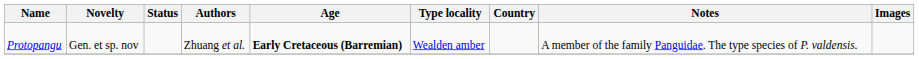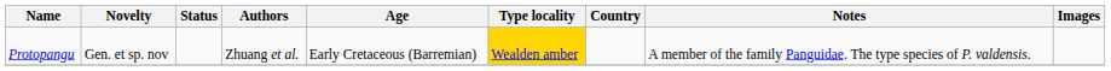Protopangu | Age: bold -> normal
Protopangu | Type locality: no background -> gold background
